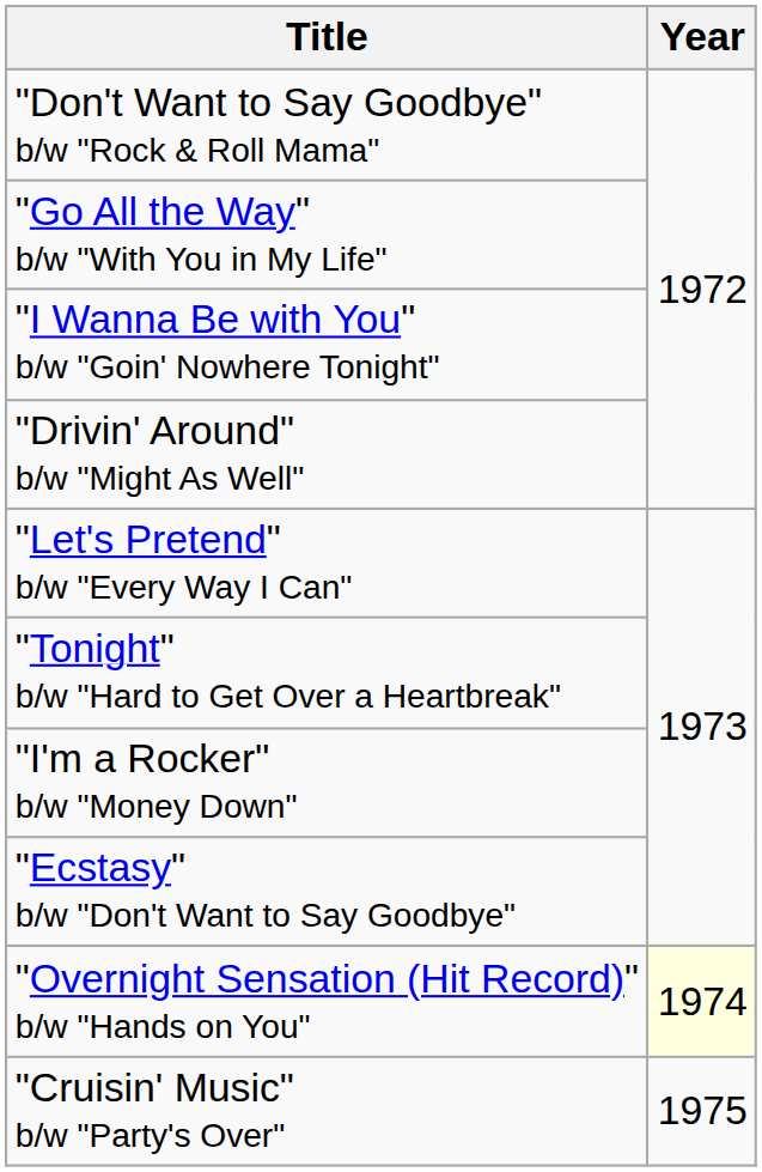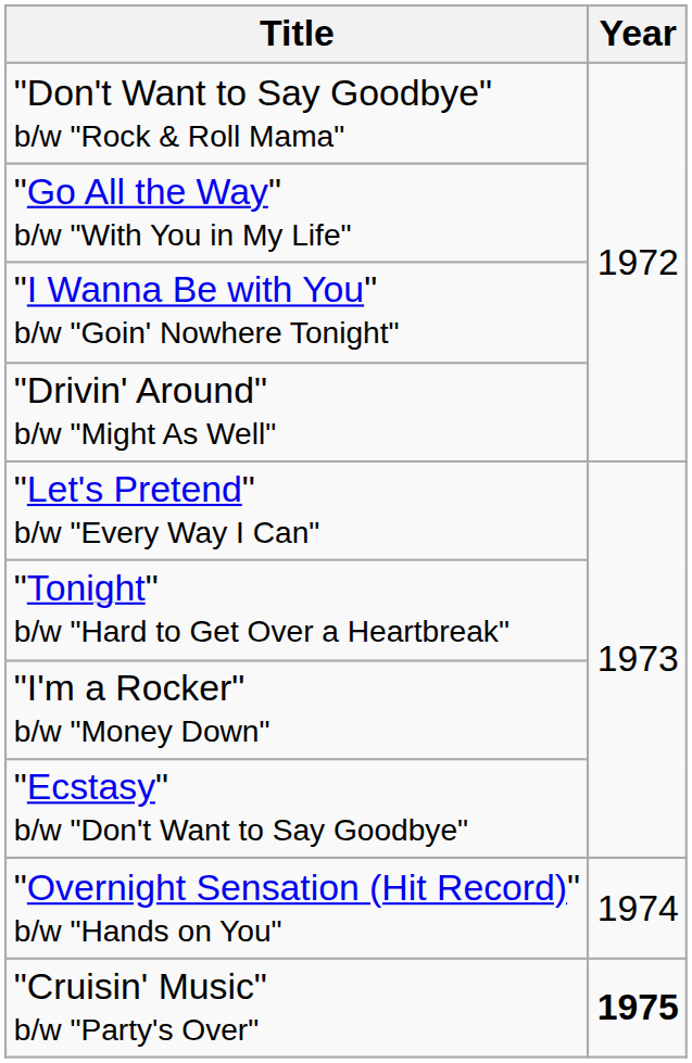"Overnight Sensation (Hit Record)" b/w "Hands on You" | Year: lightyellow background -> no background
"Cruisin' Music" b/w "Party's Over" | Year: normal -> bold
